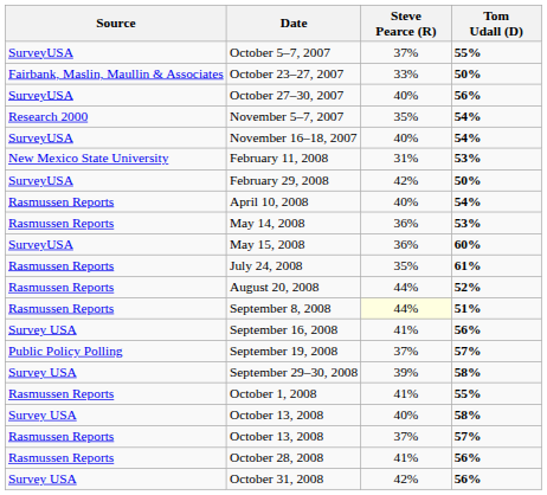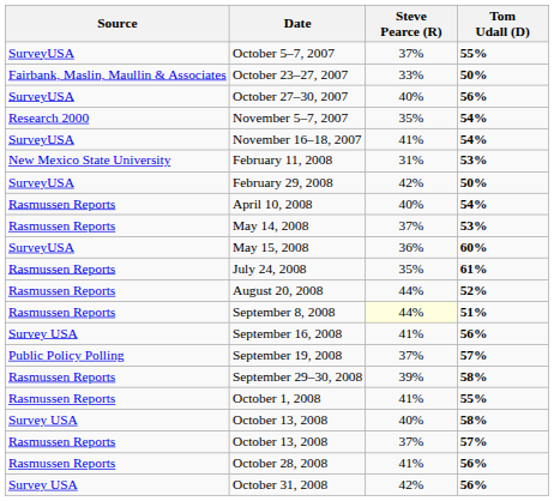November 16–18, 2007 | Steve Pearce (R): 40% -> 41%
May 14, 2008 | Steve Pearce (R): 36% -> 37%
September 29–30, 2008 | Source: Survey USA -> Rasmussen Reports
